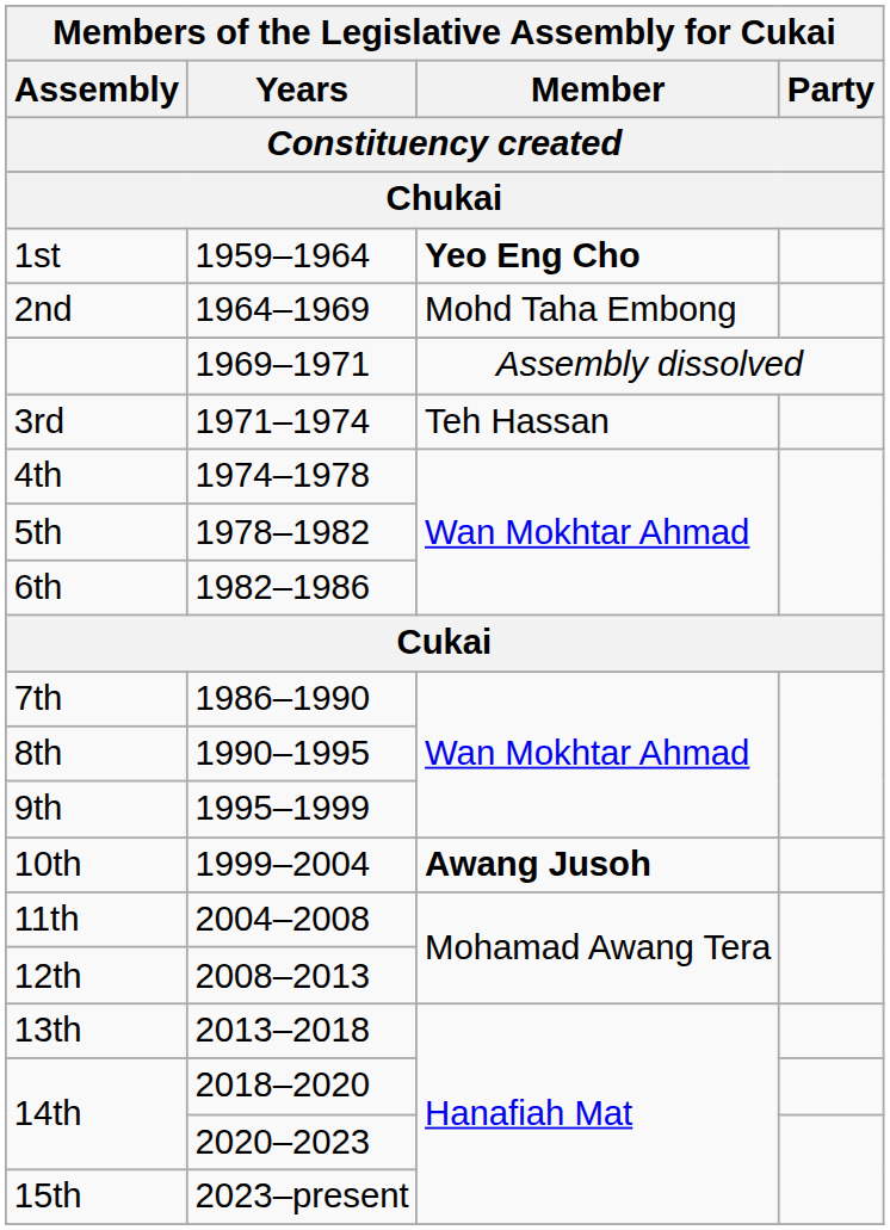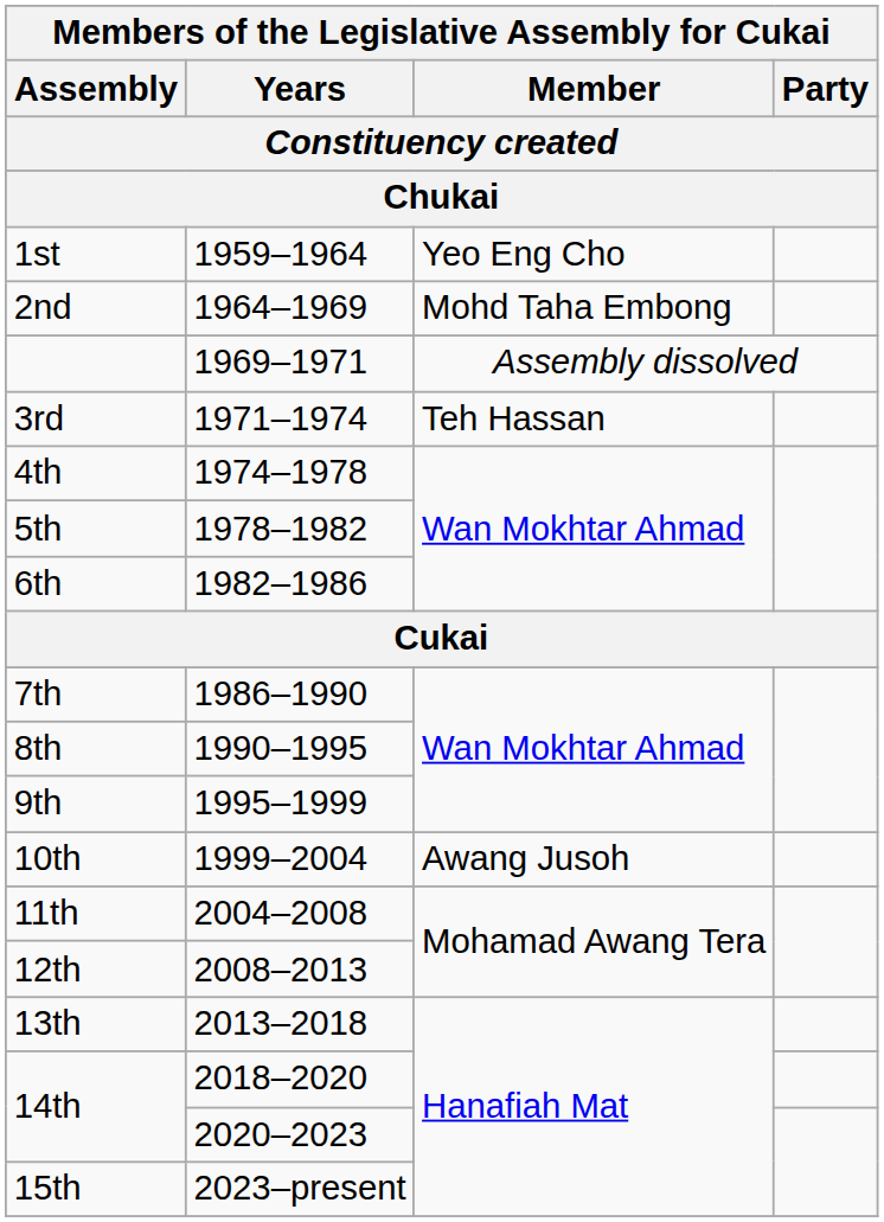1st | Member: bold -> normal
10th | Member: bold -> normal
